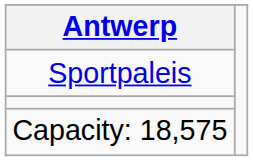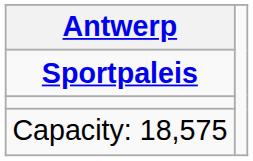Sportpaleis | Antwerp: normal -> bold
